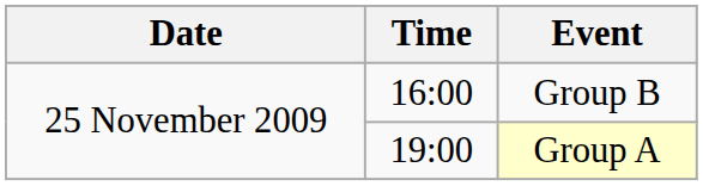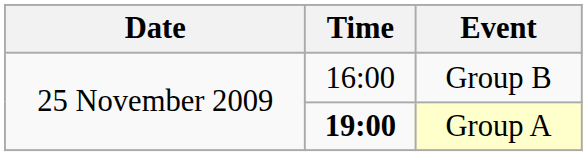Group A | Time: normal -> bold
